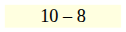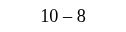row 1 | column 1: lightyellow background -> no background
